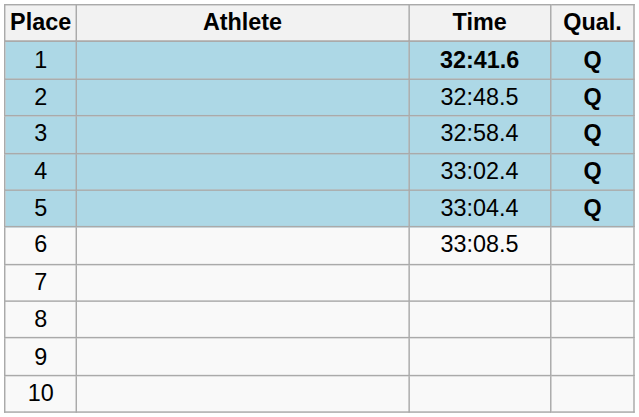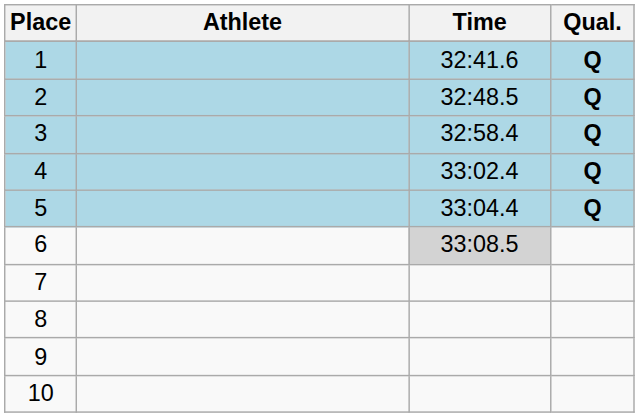1 | Time: bold -> normal
6 | Time: no background -> lightgrey background
